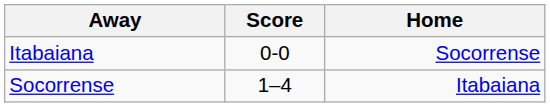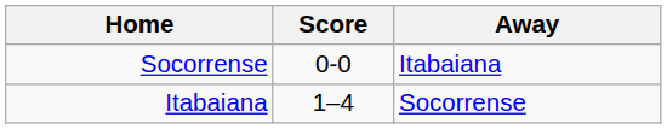columns swapped: Home <-> Away
